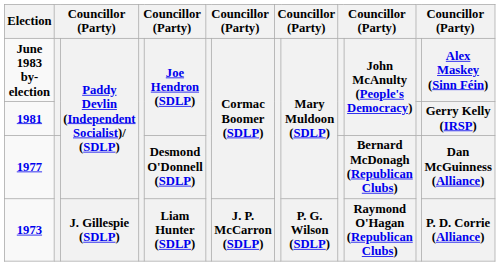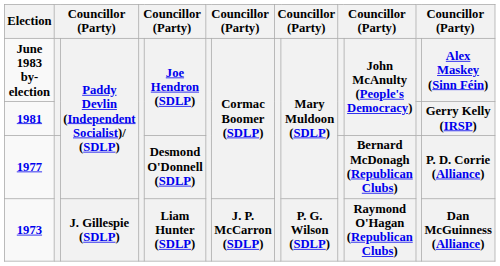1977 | column 13: Dan McGuinness (Alliance) -> P. D. Corrie (Alliance)
1973 | column 13: P. D. Corrie (Alliance) -> Dan McGuinness (Alliance)
